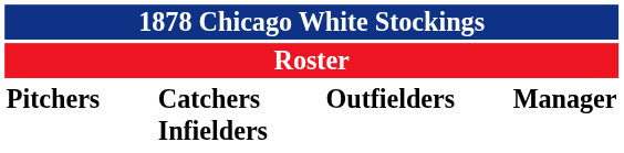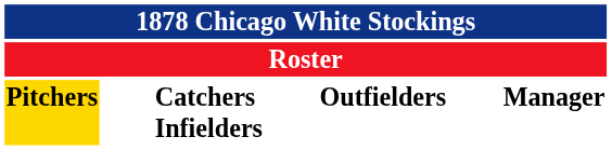Pitchers | column 1: no background -> gold background
